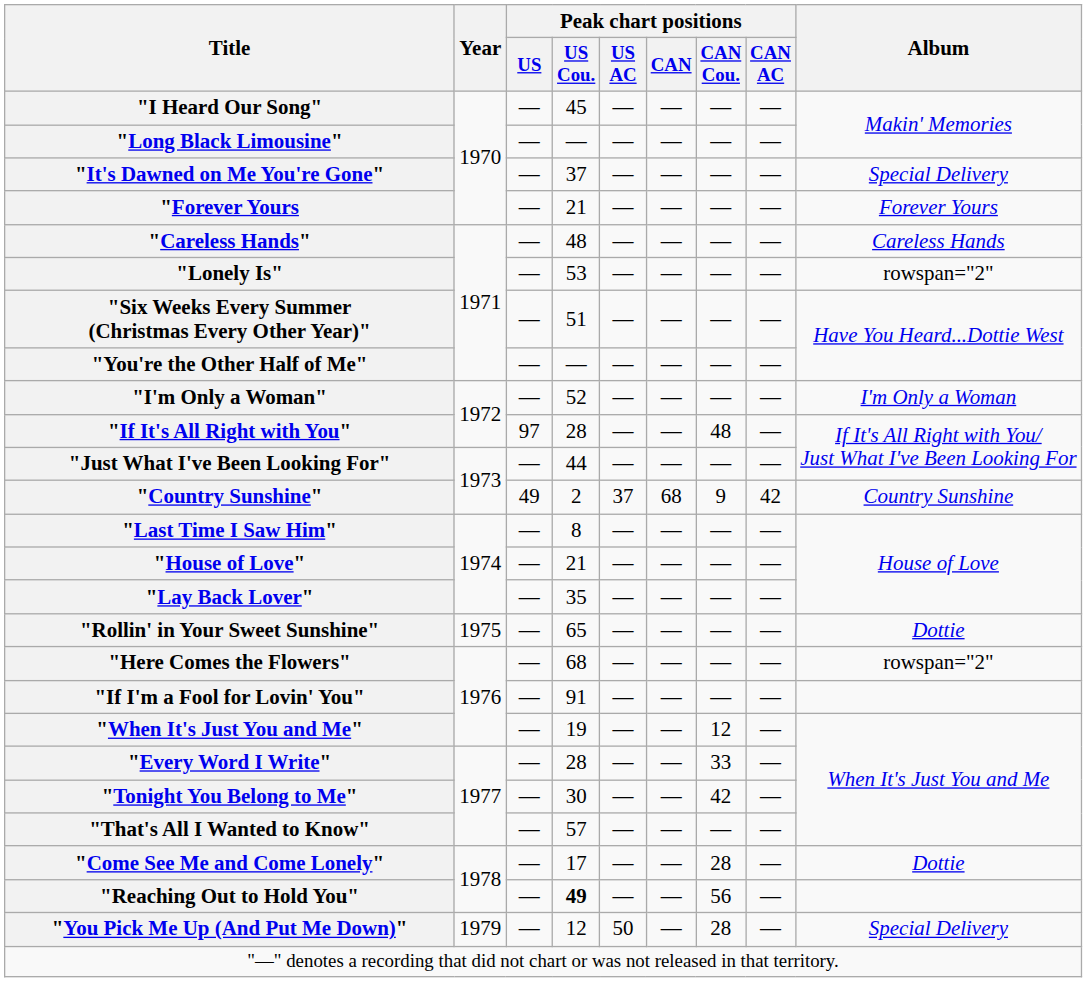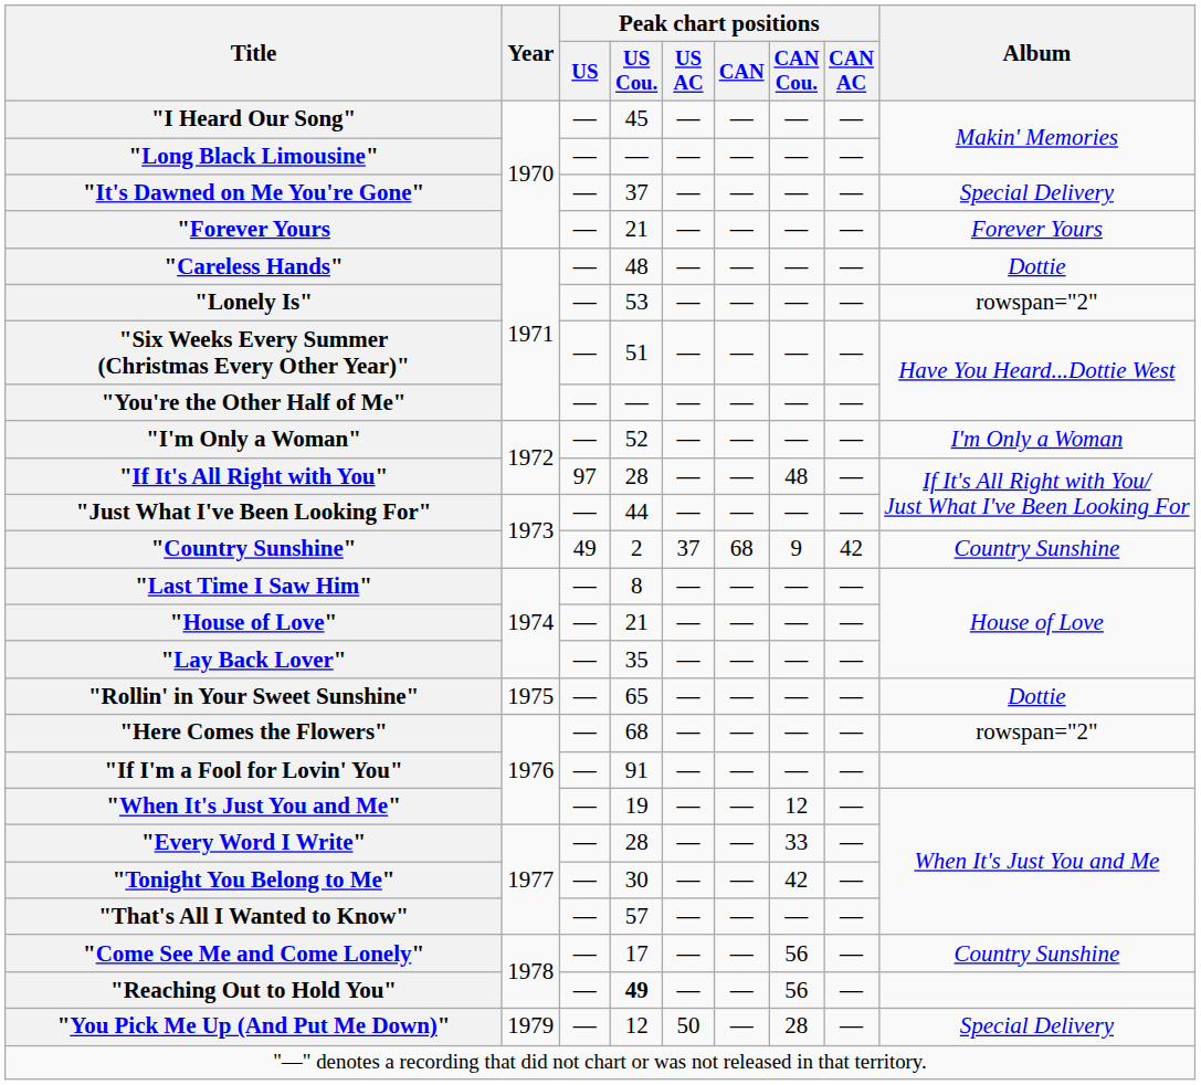"Careless Hands" | Album: Careless Hands -> Dottie
"Come See Me and Come Lonely" | Peak chart positions / CAN Cou.: 28 -> 56
"Come See Me and Come Lonely" | Album: Dottie -> Country Sunshine
